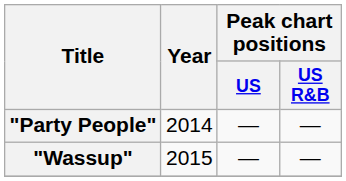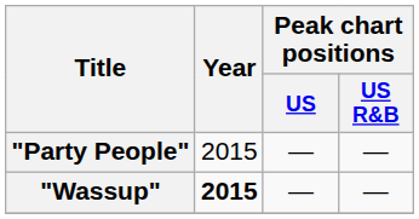"Party People" | Year: 2014 -> 2015
"Wassup" | Year: normal -> bold
